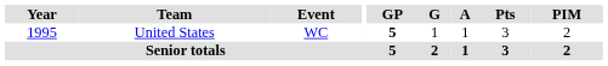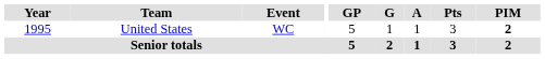United States | GP: bold -> normal
United States | PIM: normal -> bold
